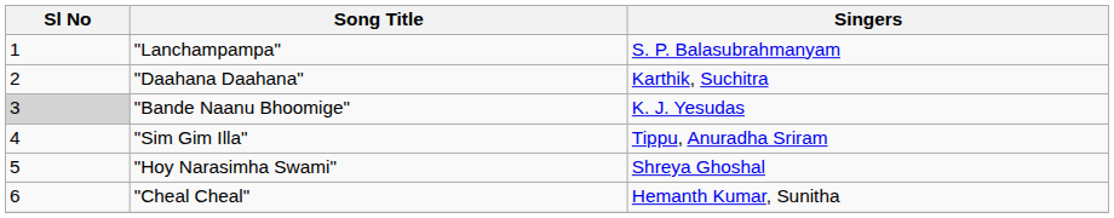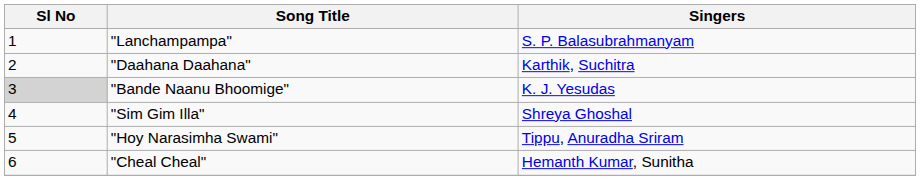"Sim Gim Illa" | Singers: Tippu, Anuradha Sriram -> Shreya Ghoshal
"Hoy Narasimha Swami" | Singers: Shreya Ghoshal -> Tippu, Anuradha Sriram
